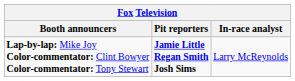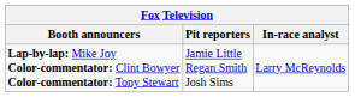row 3 | Pit reporters: bold -> normal
